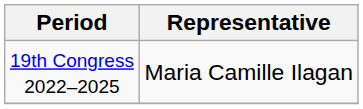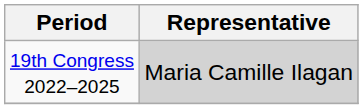19th Congress 2022–2025 | Representative: no background -> lightgrey background
